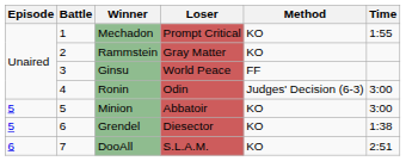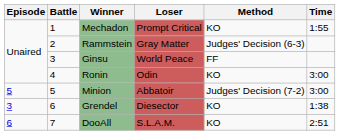Rammstein | Method: KO -> Judges' Decision (6-3)
Ronin | Method: Judges' Decision (6-3) -> KO
Minion | Method: KO -> Judges' Decision (7-2)
Grendel | Episode: 5 -> 3
